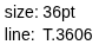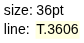line: | column 2: no background -> lightyellow background
